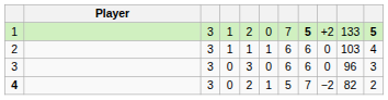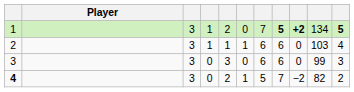row 2 | column 9: normal -> bold
row 2 | column 10: 133 -> 134
row 4 | column 10: 96 -> 99
